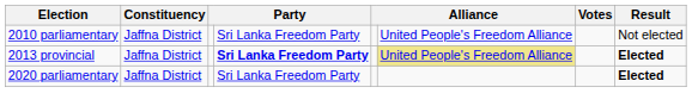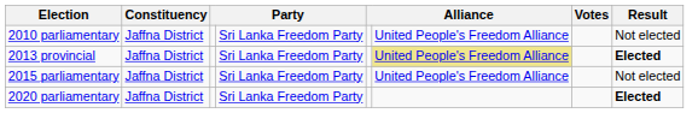2013 provincial | column 4: bold -> normal
+ row: 2015 parliamentary | Jaffna District | Sri Lanka Freedom Party | United People's Freedom Alliance | Not elected
